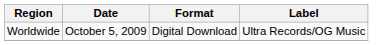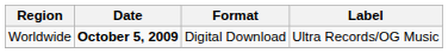Worldwide | Date: normal -> bold
